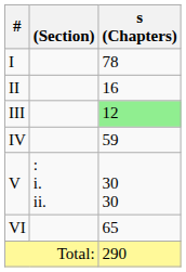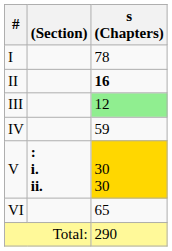II | s (Chapters): normal -> bold
V | (Section): normal -> bold
V | s (Chapters): no background -> gold background
